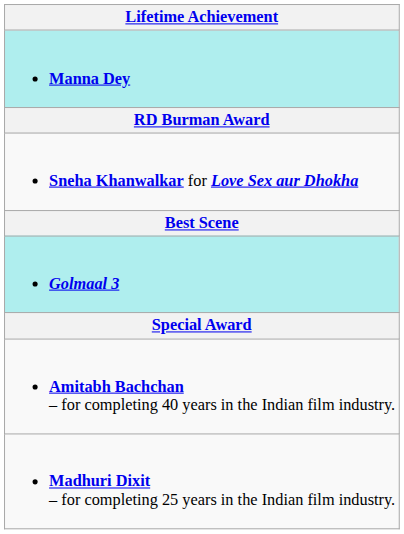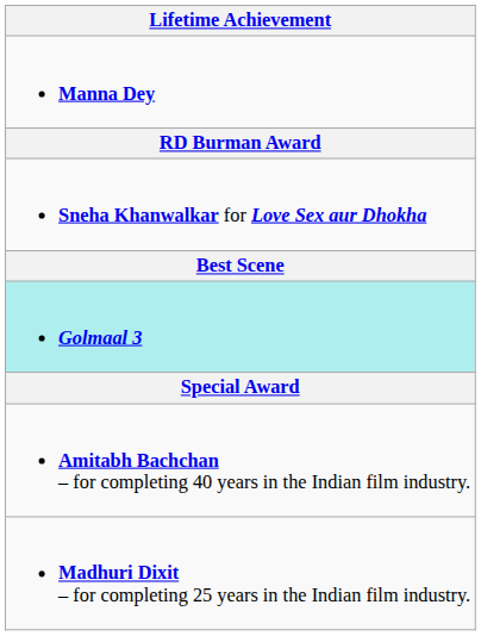row 2 | column 1: paleturquoise background -> no background
